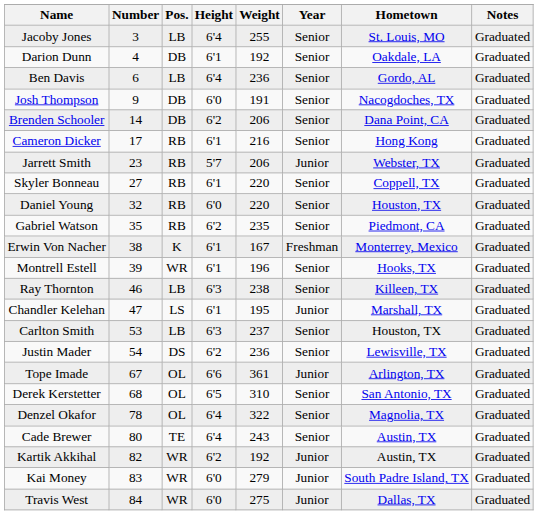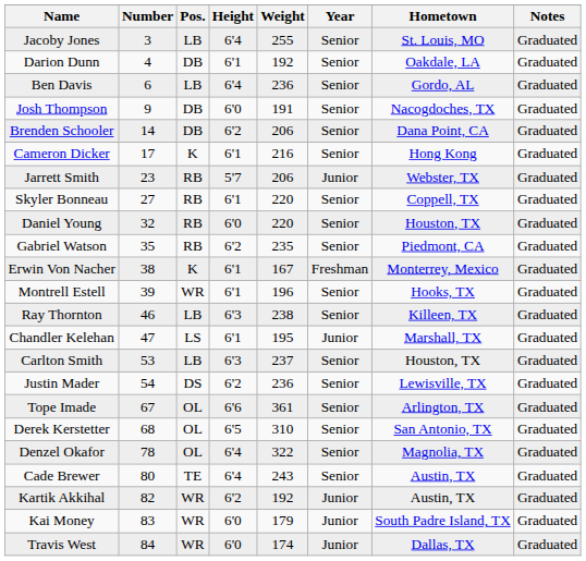Cameron Dicker | Pos.: RB -> K
Tope Imade | Year: Junior -> Senior
Kai Money | Weight: 279 -> 179
Travis West | Weight: 275 -> 174
